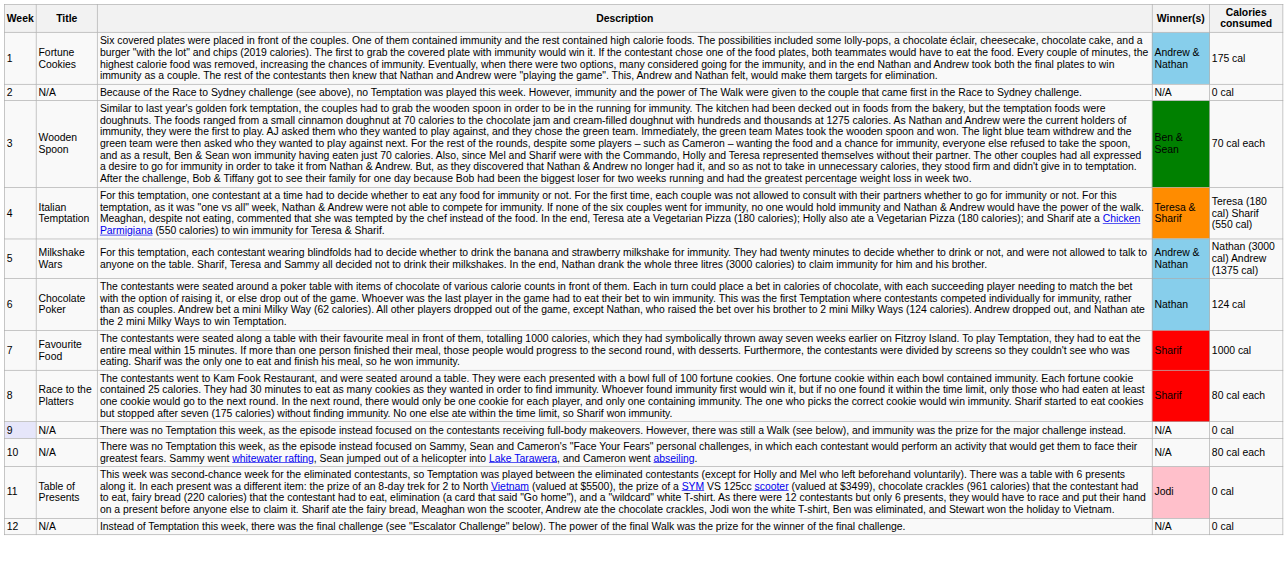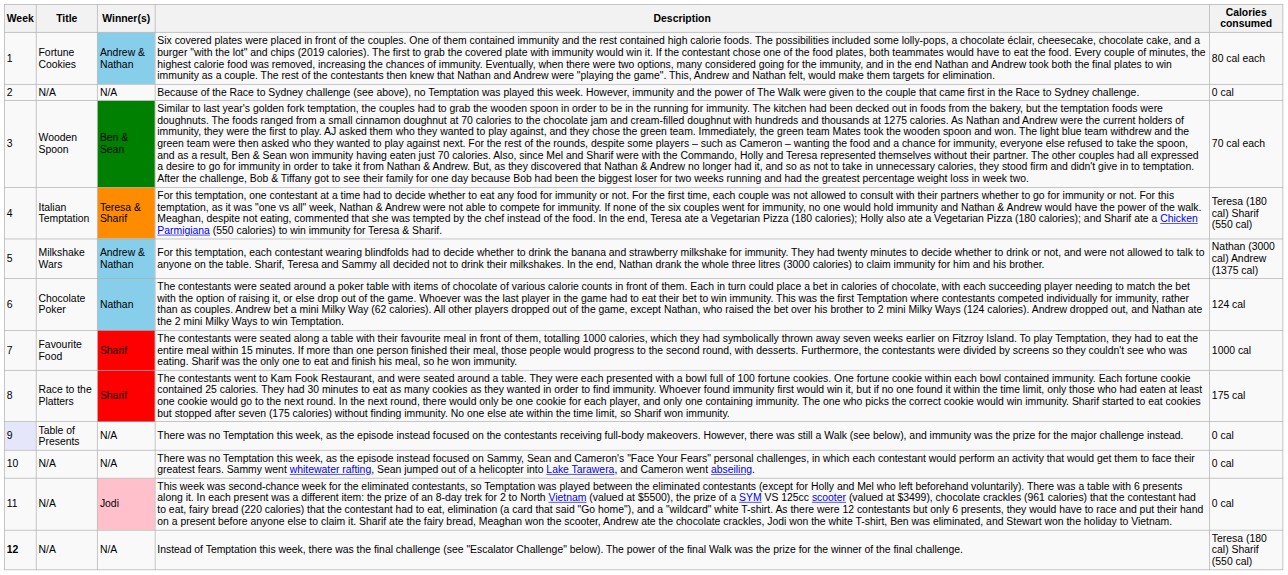columns swapped: Description <-> Winner(s)
row 2 | Calories consumed: 175 cal -> 80 cal each
row 9 | Calories consumed: 80 cal each -> 175 cal
row 10 | Title: N/A -> Table of Presents
row 11 | Calories consumed: 80 cal each -> 0 cal
row 12 | Title: Table of Presents -> N/A
row 13 | Week: normal -> bold
row 13 | Calories consumed: 0 cal -> Teresa (180 cal) Sharif (550 cal)
